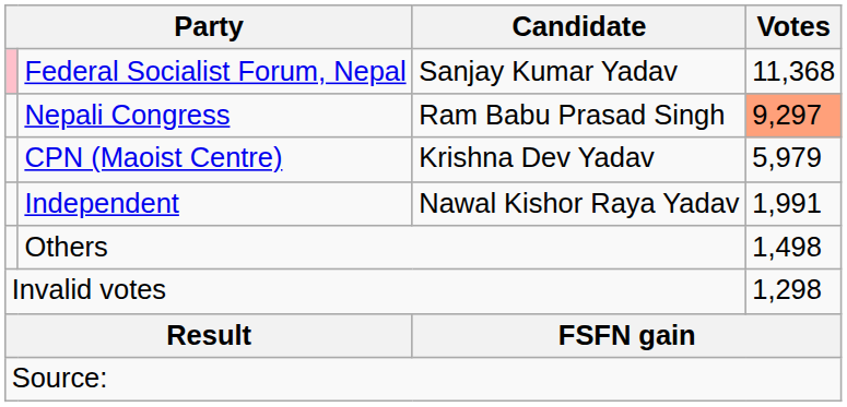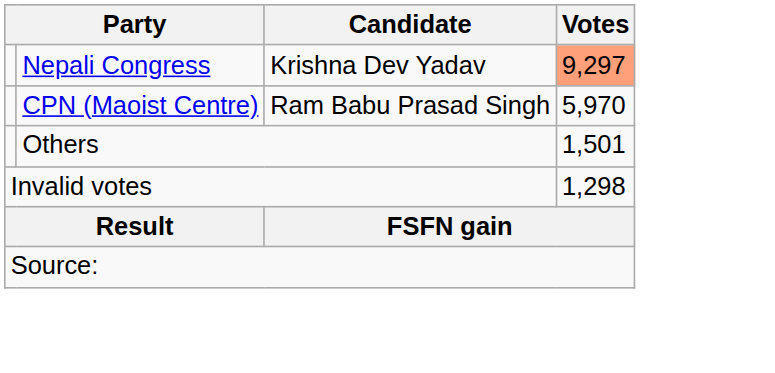- row: Federal Socialist Forum, Nepal | Sanjay Kumar Yadav | 11,368
Nepali Congress | Candidate: Ram Babu Prasad Singh -> Krishna Dev Yadav
CPN (Maoist Centre) | Candidate: Krishna Dev Yadav -> Ram Babu Prasad Singh
CPN (Maoist Centre) | Votes: 5,979 -> 5,970
- row: Independent | Nawal Kishor Raya Yadav | 1,991
Others | Votes: 1,498 -> 1,501
